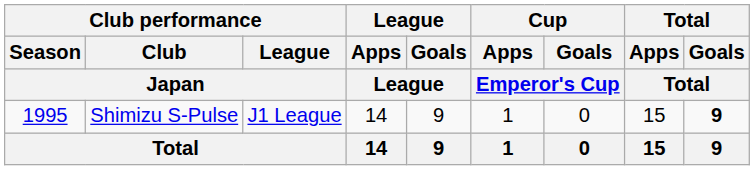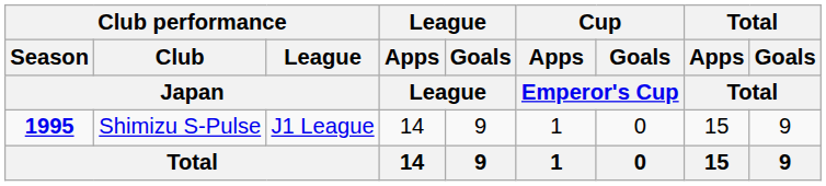Shimizu S-Pulse | Club performance / Season / Japan: normal -> bold
Shimizu S-Pulse | Total / Goals / Total: bold -> normal
